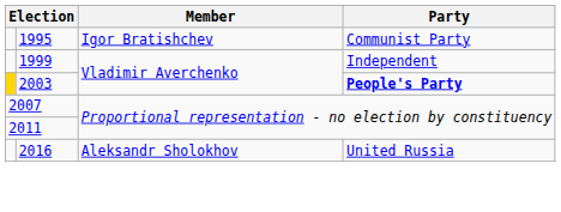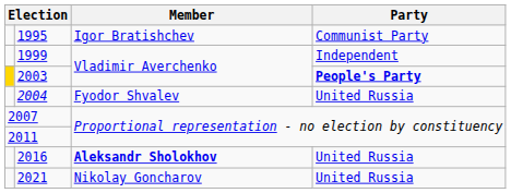+ row: 2004 | Fyodor Shvalev | United Russia
2016 | Member: normal -> bold
+ row: 2021 | Nikolay Goncharov | United Russia
